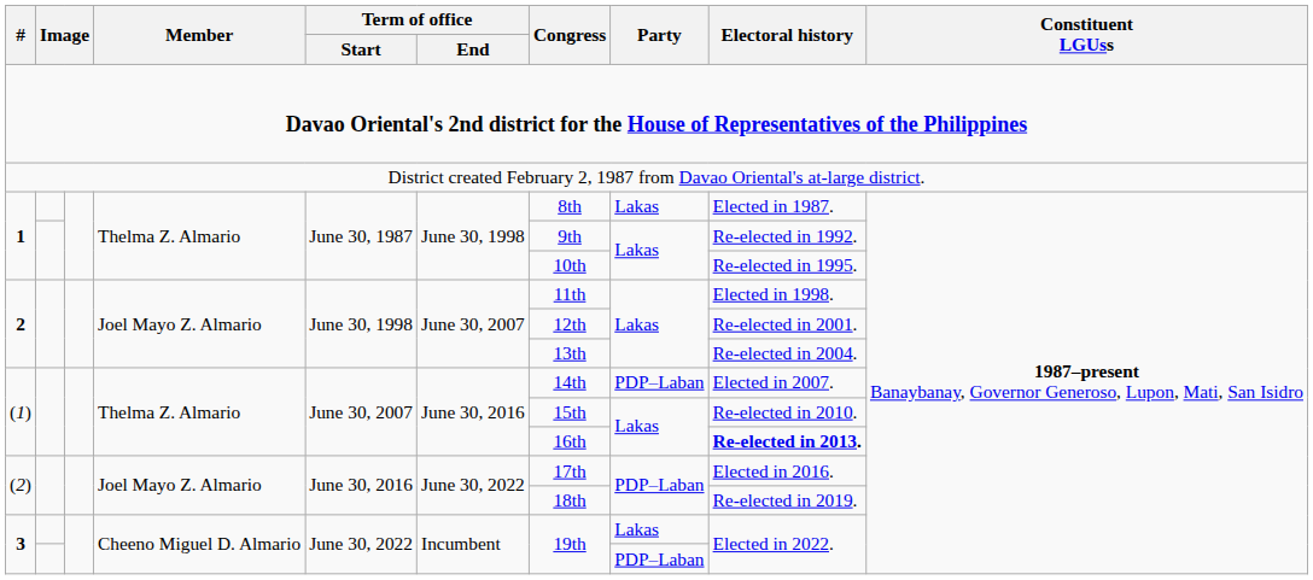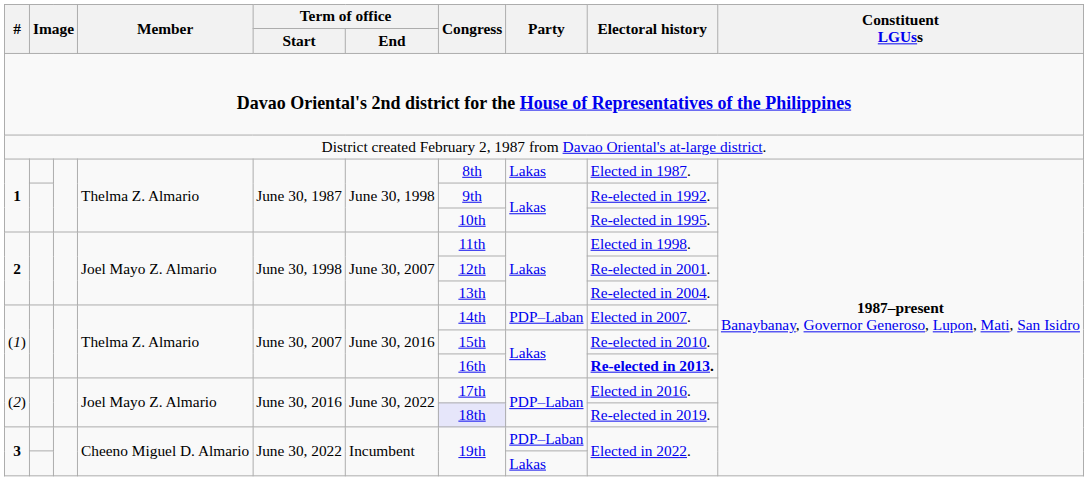row 15 | Congress: no background -> lavender background
row 16 | Party: Lakas -> PDP–Laban
row 17 | Party: PDP–Laban -> Lakas
